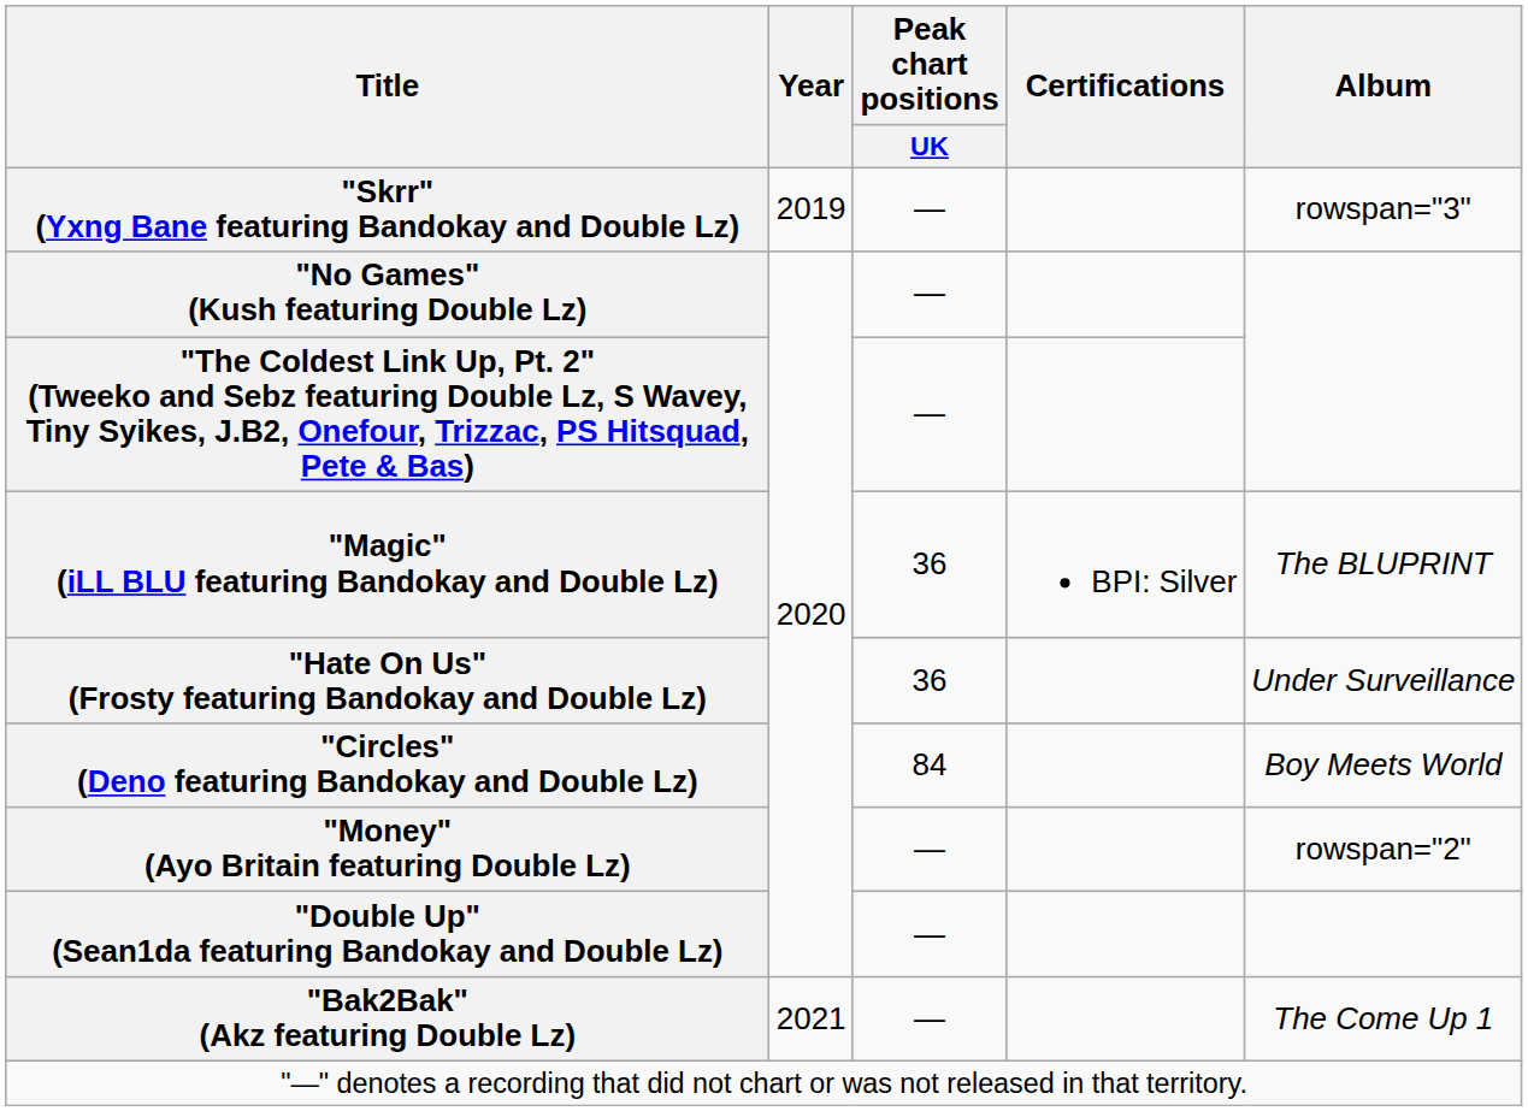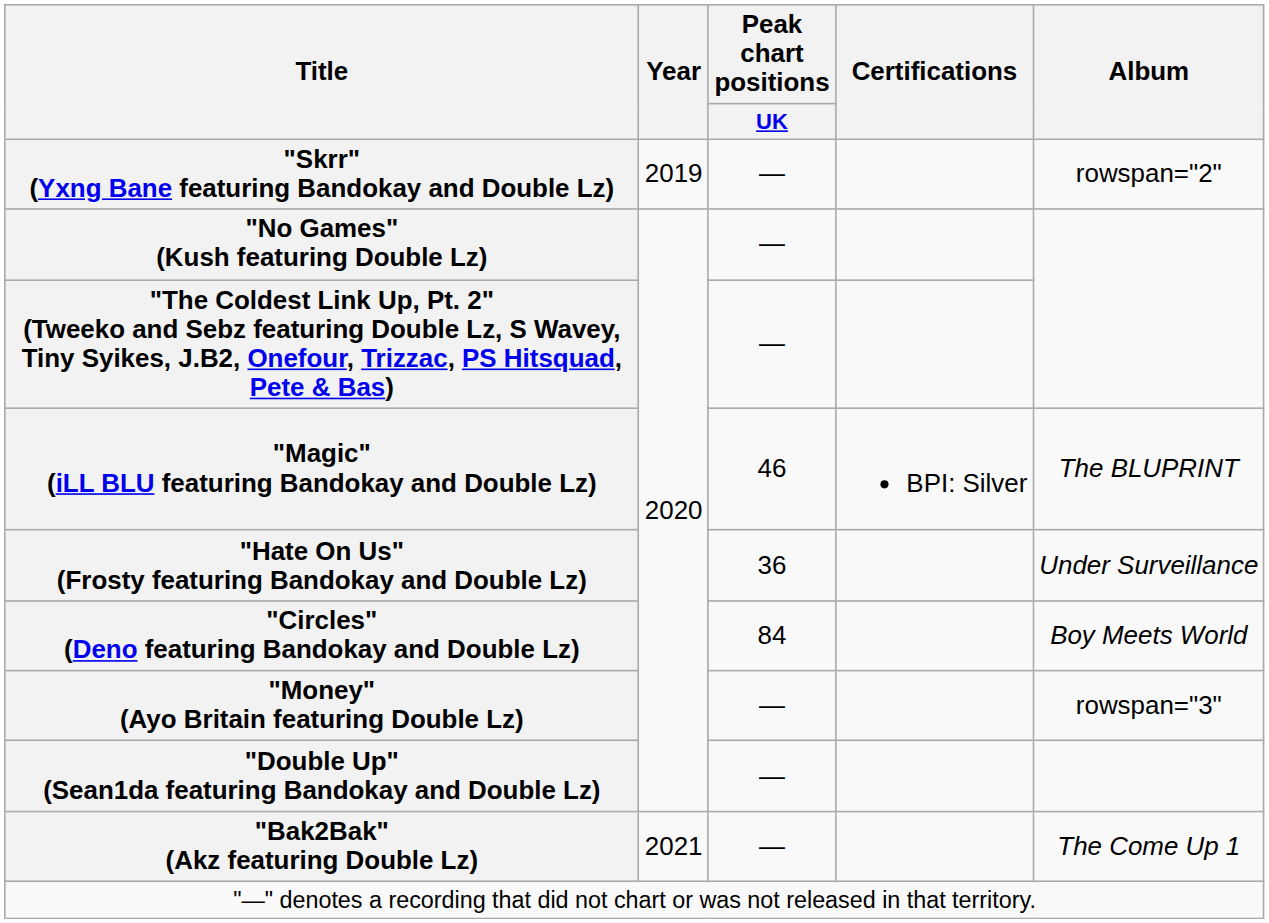"Skrr" (Yxng Bane featuring Bandokay and Double Lz) | Album: rowspan="3" -> rowspan="2"
"Magic" (iLL BLU featuring Bandokay and Double Lz) | Peak chart positions / UK: 36 -> 46
"Money" (Ayo Britain featuring Double Lz) | Album: rowspan="2" -> rowspan="3"
